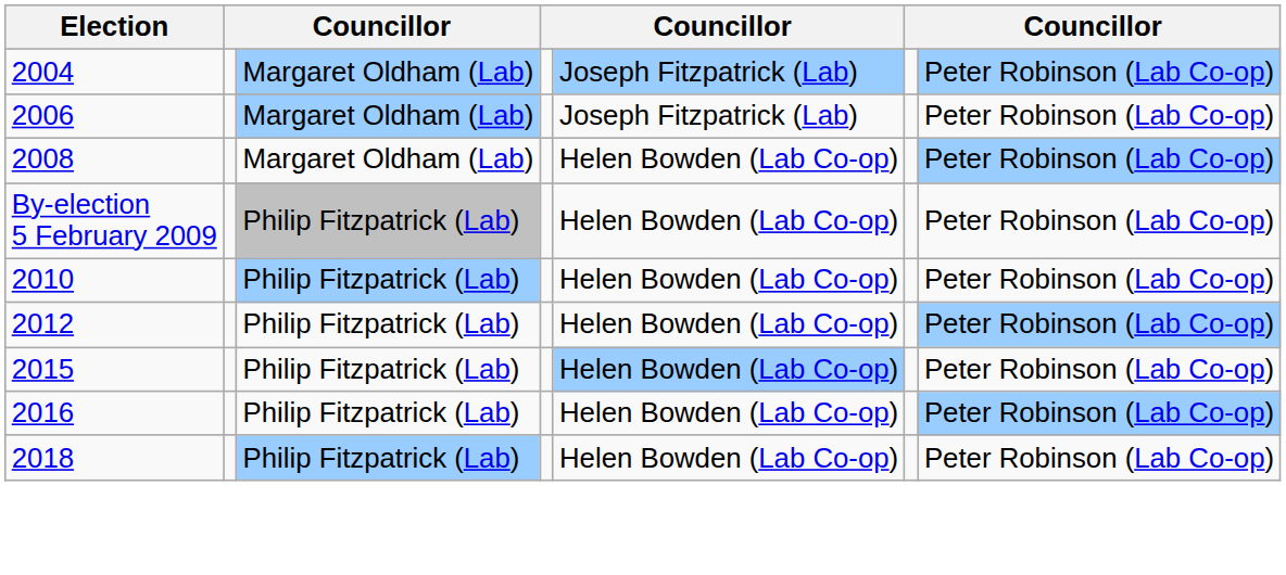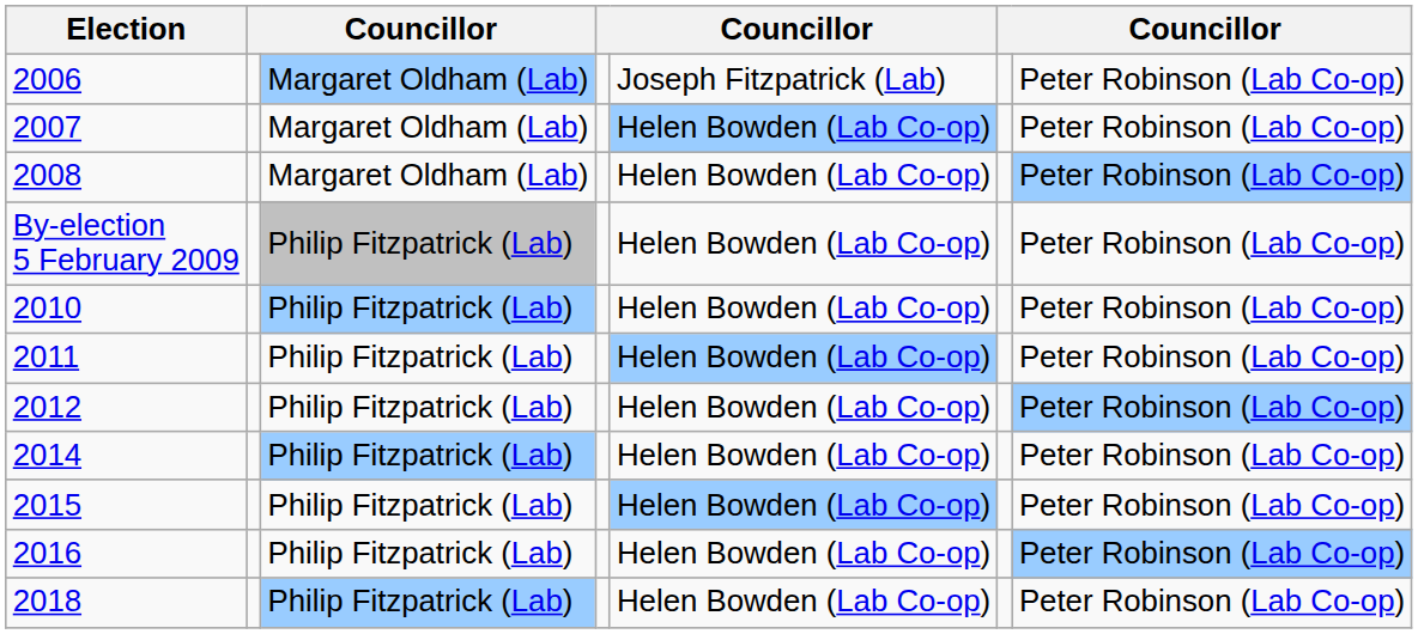- row: 2004 | Margaret Oldham (Lab) | Joseph Fitzpatrick (Lab) | Peter Robinson (Lab Co-op)
+ row: 2007 | Margaret Oldham (Lab) | Helen Bowden (Lab Co-op) | Peter Robinson (Lab Co-op)
+ row: 2011 | Philip Fitzpatrick (Lab) | Helen Bowden (Lab Co-op) | Peter Robinson (Lab Co-op)
+ row: 2014 | Philip Fitzpatrick (Lab) | Helen Bowden (Lab Co-op) | Peter Robinson (Lab Co-op)
